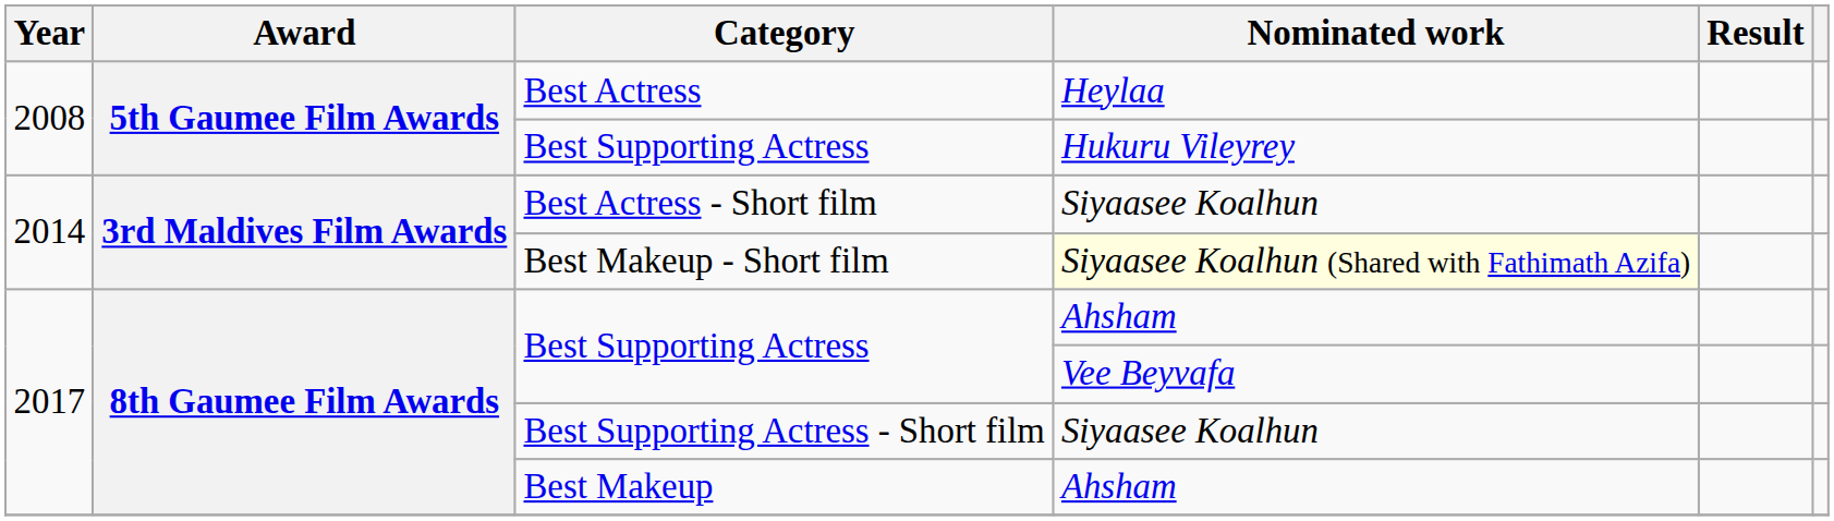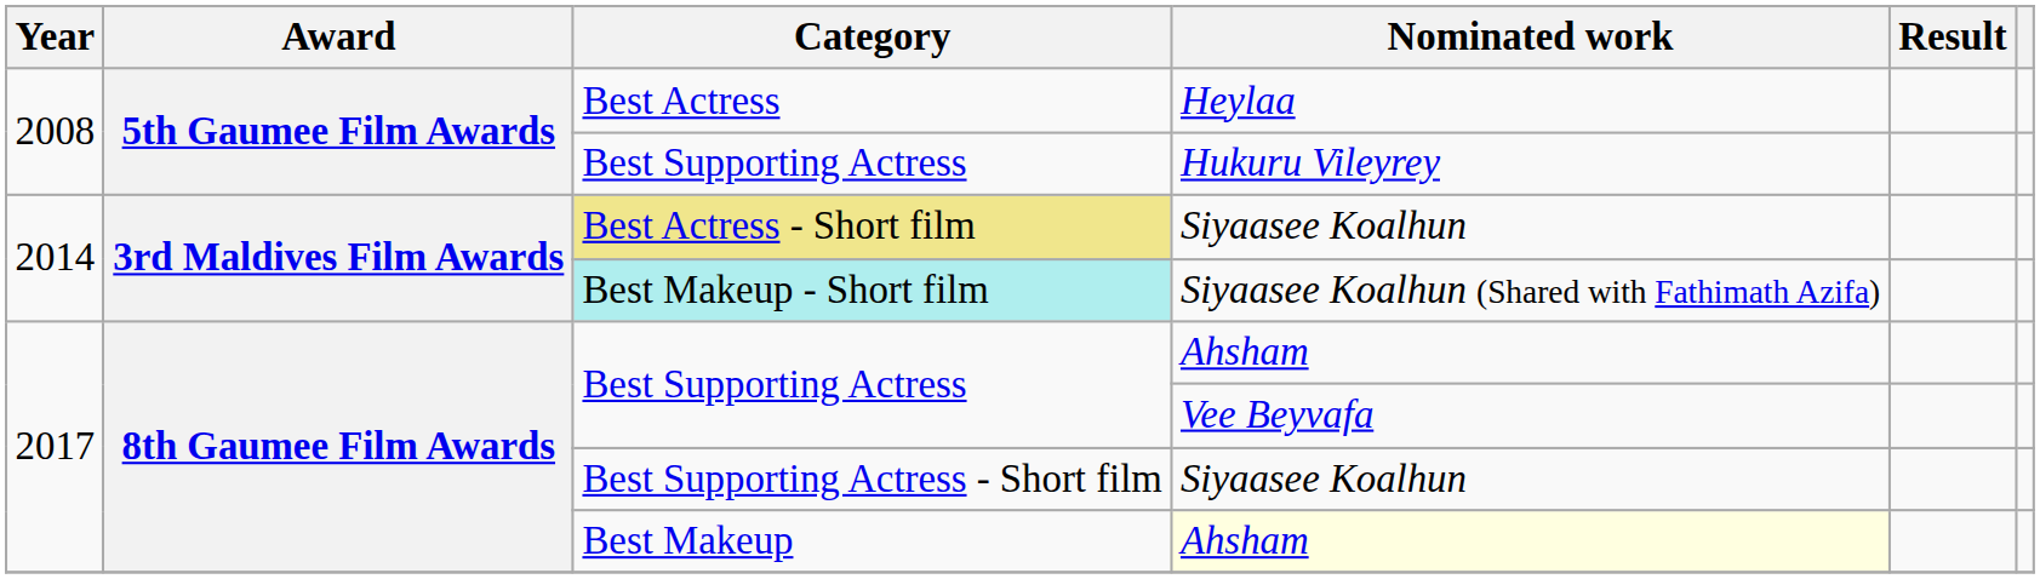Best Actress - Short film | Category: no background -> khaki background
Best Makeup - Short film | Category: no background -> paleturquoise background
Best Makeup - Short film | Nominated work: lightyellow background -> no background
Best Makeup | Nominated work: no background -> lightyellow background
